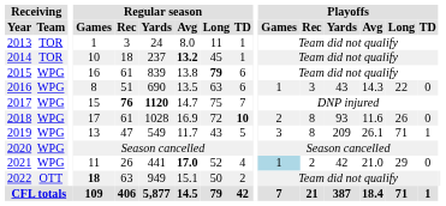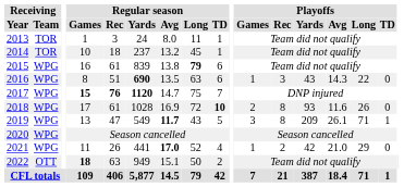2014 | Regular season / Avg: bold -> normal
2016 | Regular season / Yards: normal -> bold
2017 | Regular season / Games: normal -> bold
2019 | Regular season / Avg: normal -> bold
2021 | Playoffs / Games: lightblue background -> no background
